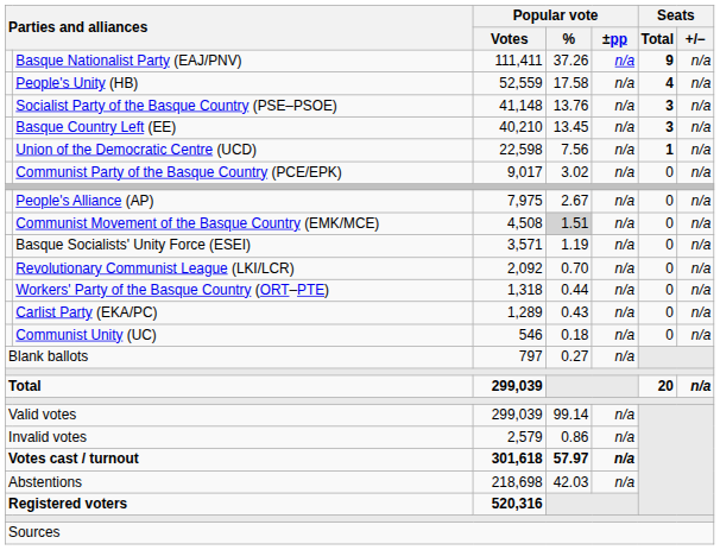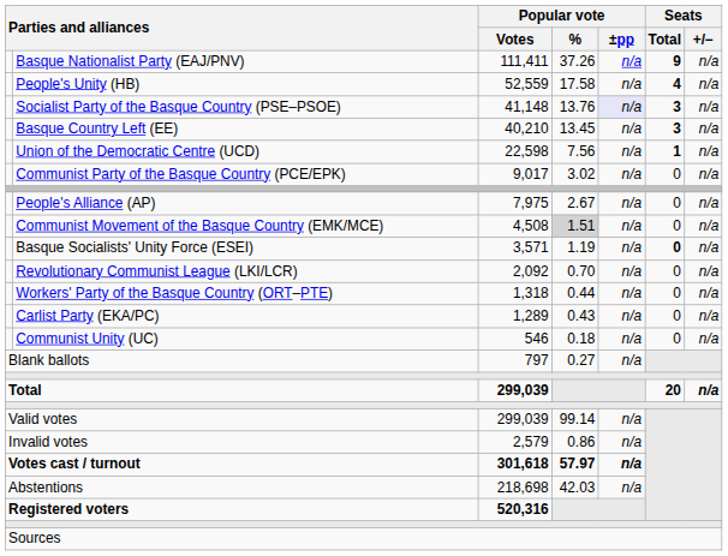Socialist Party of the Basque Country (PSE–PSOE) | Popular vote / ±pp: no background -> lavender background
Basque Socialists' Unity Force (ESEI) | Seats / Total: normal -> bold
